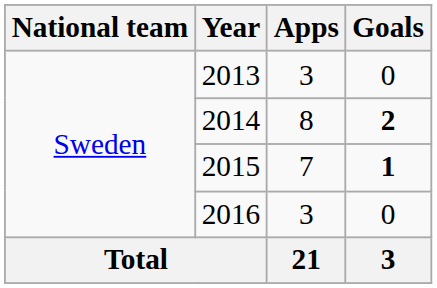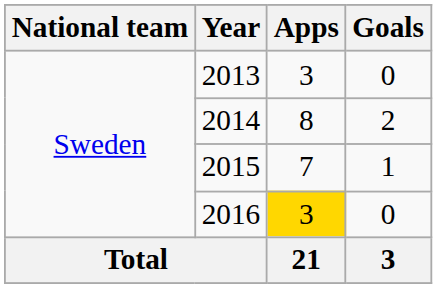2014 | Goals: bold -> normal
2015 | Goals: bold -> normal
2016 | Apps: no background -> gold background
